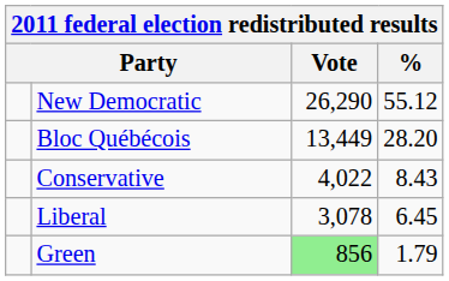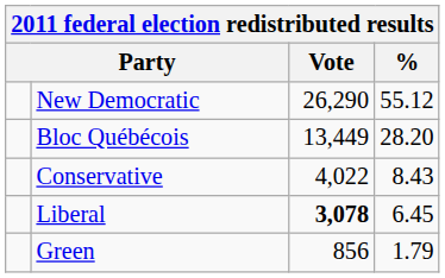Liberal | Vote: normal -> bold
Green | Vote: lightgreen background -> no background
